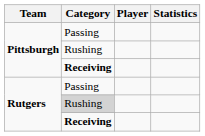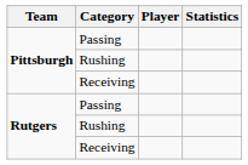Pittsburgh / Receiving | Category: bold -> normal
Rutgers / Rushing | Category: lightgrey background -> no background
Rutgers / Receiving | Category: bold -> normal
